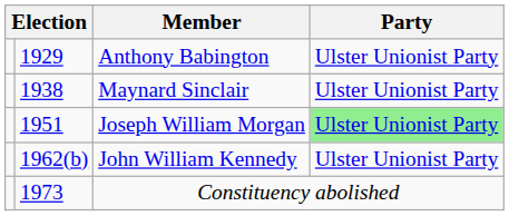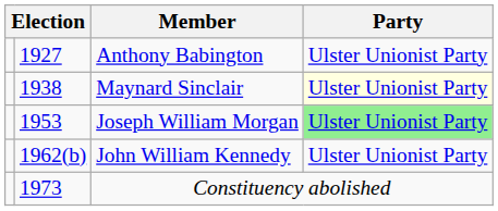Anthony Babington | column 2: 1929 -> 1927
Maynard Sinclair | Party: no background -> lightyellow background
Joseph William Morgan | column 2: 1951 -> 1953
